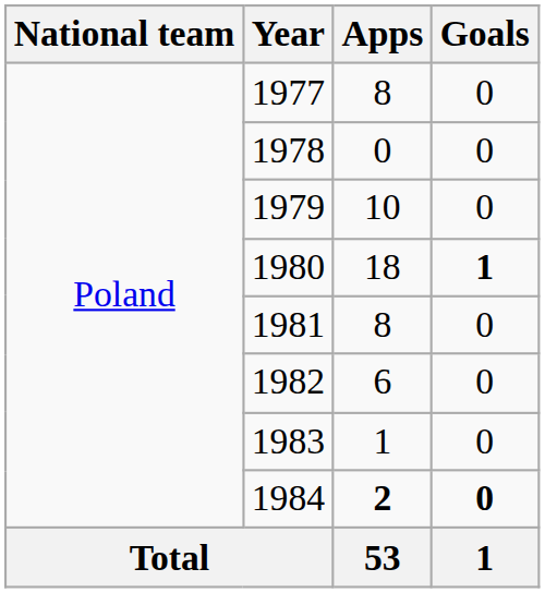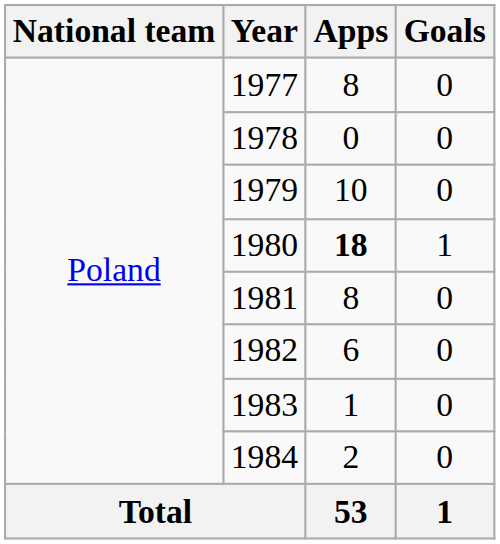1980 | Apps: normal -> bold
1980 | Goals: bold -> normal
1984 | Apps: bold -> normal
1984 | Goals: bold -> normal
